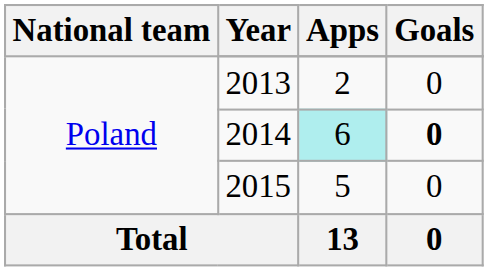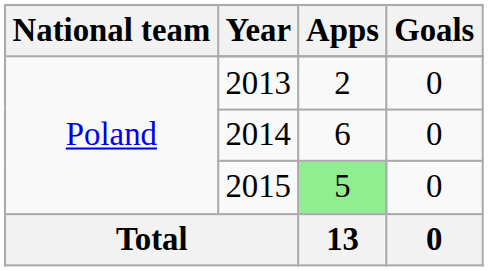2014 | Apps: paleturquoise background -> no background
2014 | Goals: bold -> normal
2015 | Apps: no background -> lightgreen background
